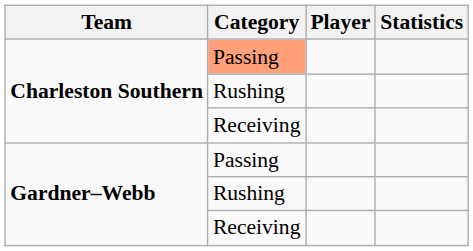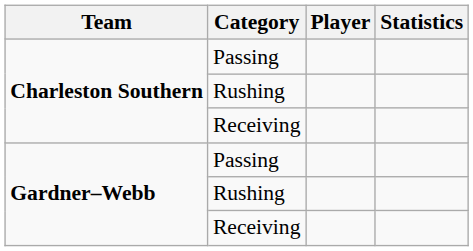Charleston Southern / Passing | Category: lightsalmon background -> no background
